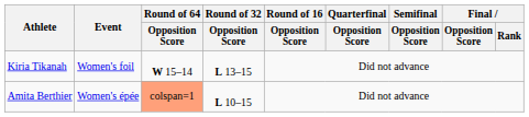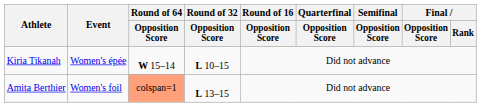Kiria Tikanah | Event: Women's foil -> Women's épée
Kiria Tikanah | Round of 32 / Opposition Score: L 13–15 -> L 10–15
Amita Berthier | Event: Women's épée -> Women's foil
Amita Berthier | Round of 32 / Opposition Score: L 10–15 -> L 13–15
